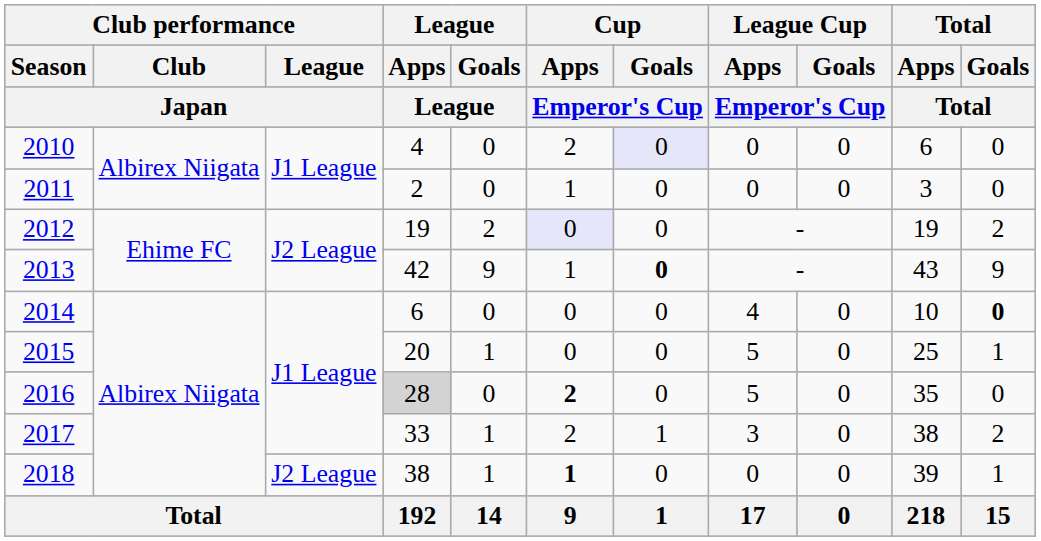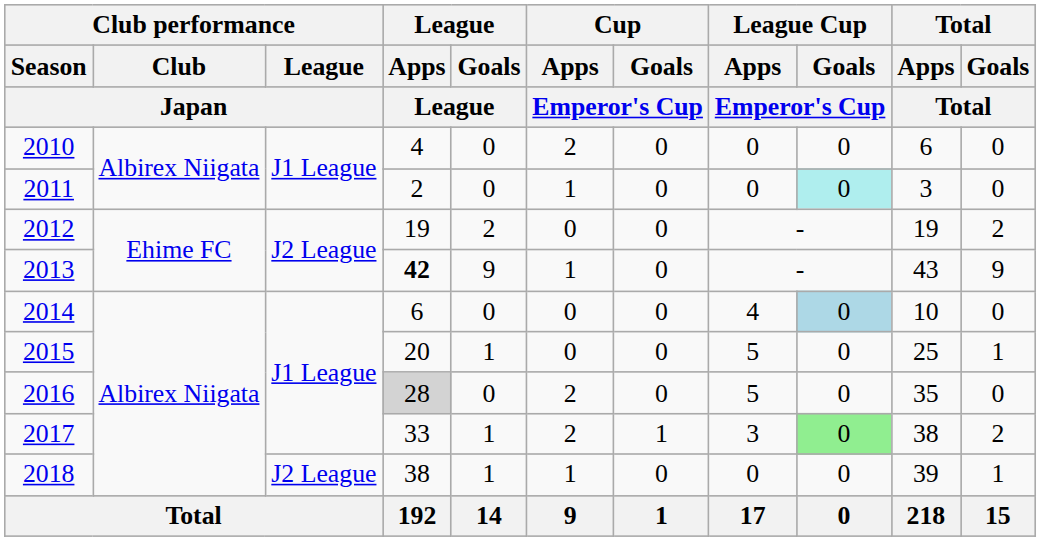2010 | Cup / Goals / Emperor's Cup: lavender background -> no background
2011 | League Cup / Goals / Emperor's Cup: no background -> paleturquoise background
2012 | Cup / Apps / Emperor's Cup: lavender background -> no background
2013 | League / Apps / League: normal -> bold
2013 | Cup / Goals / Emperor's Cup: bold -> normal
2014 | League Cup / Goals / Emperor's Cup: no background -> lightblue background
2014 | Total / Goals / Total: bold -> normal
2016 | Cup / Apps / Emperor's Cup: bold -> normal
2017 | League Cup / Goals / Emperor's Cup: no background -> lightgreen background
2018 | Cup / Apps / Emperor's Cup: bold -> normal
